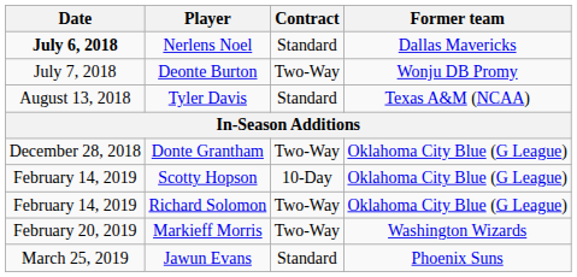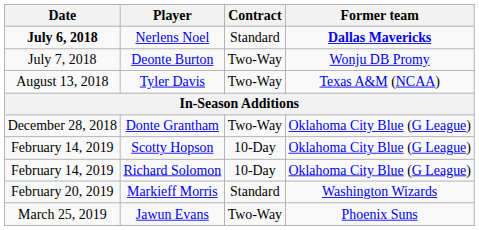Nerlens Noel | Former team: normal -> bold
Tyler Davis | Contract: Standard -> Two-Way
Richard Solomon | Contract: Two-Way -> 10-Day
Markieff Morris | Contract: Two-Way -> Standard
Jawun Evans | Contract: Standard -> Two-Way
